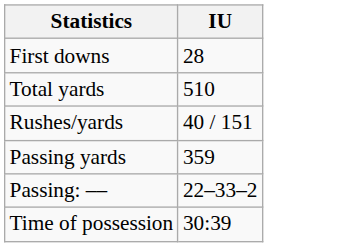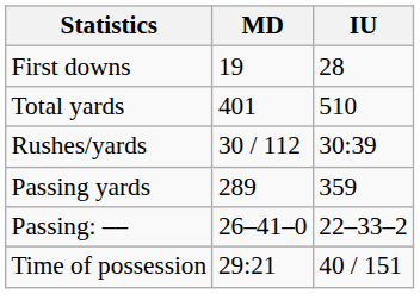+ column: MD | 19 | 401 | 30 / 112 | 289 | 26–41–0 | 29:21
Rushes/yards | IU: 40 / 151 -> 30:39
Time of possession | IU: 30:39 -> 40 / 151
